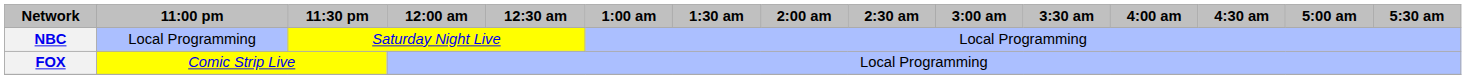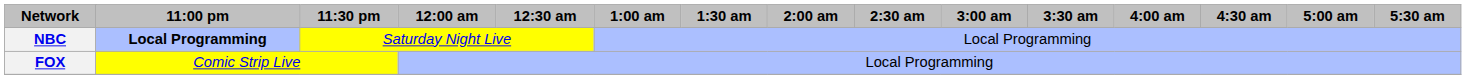NBC | 11:00 pm: normal -> bold
